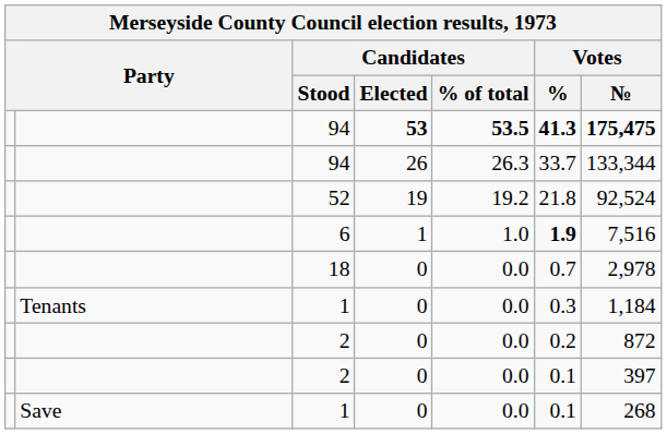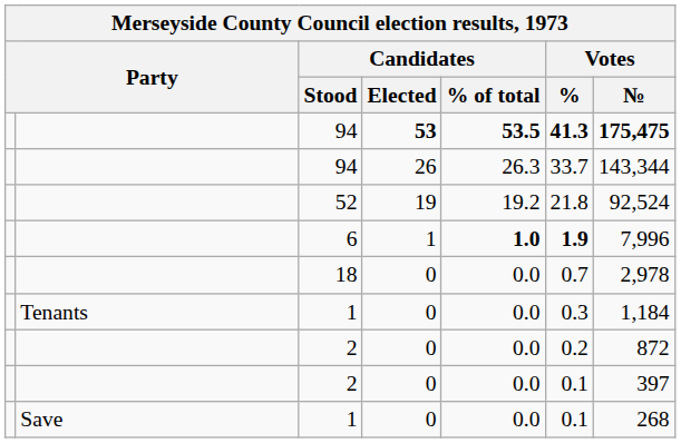94 / 26 | Votes / №: 133,344 -> 143,344
6 | Candidates / % of total: normal -> bold
6 | Votes / №: 7,516 -> 7,996
